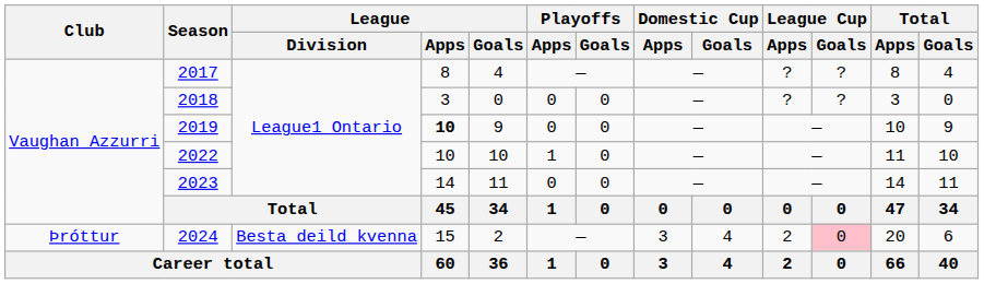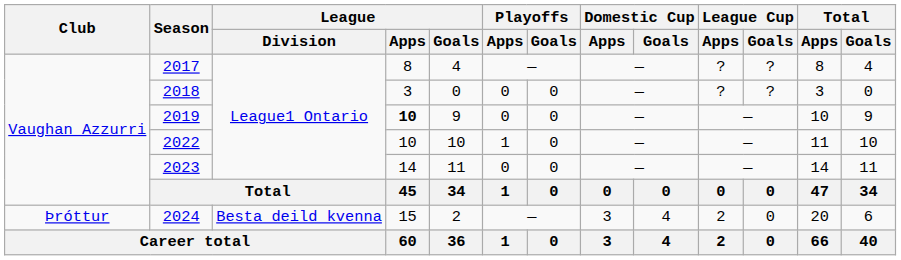2024 | League Cup / Goals: pink background -> no background
